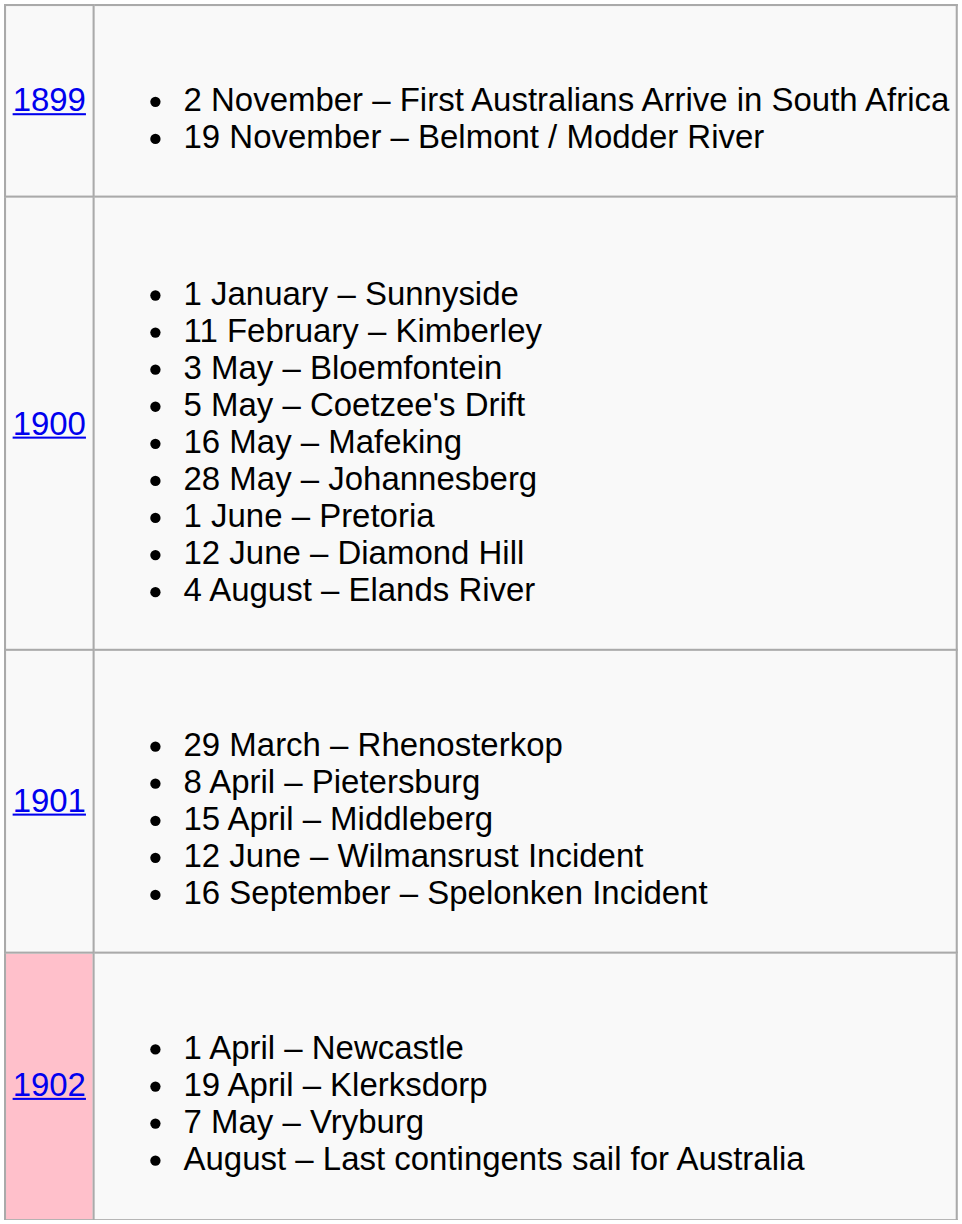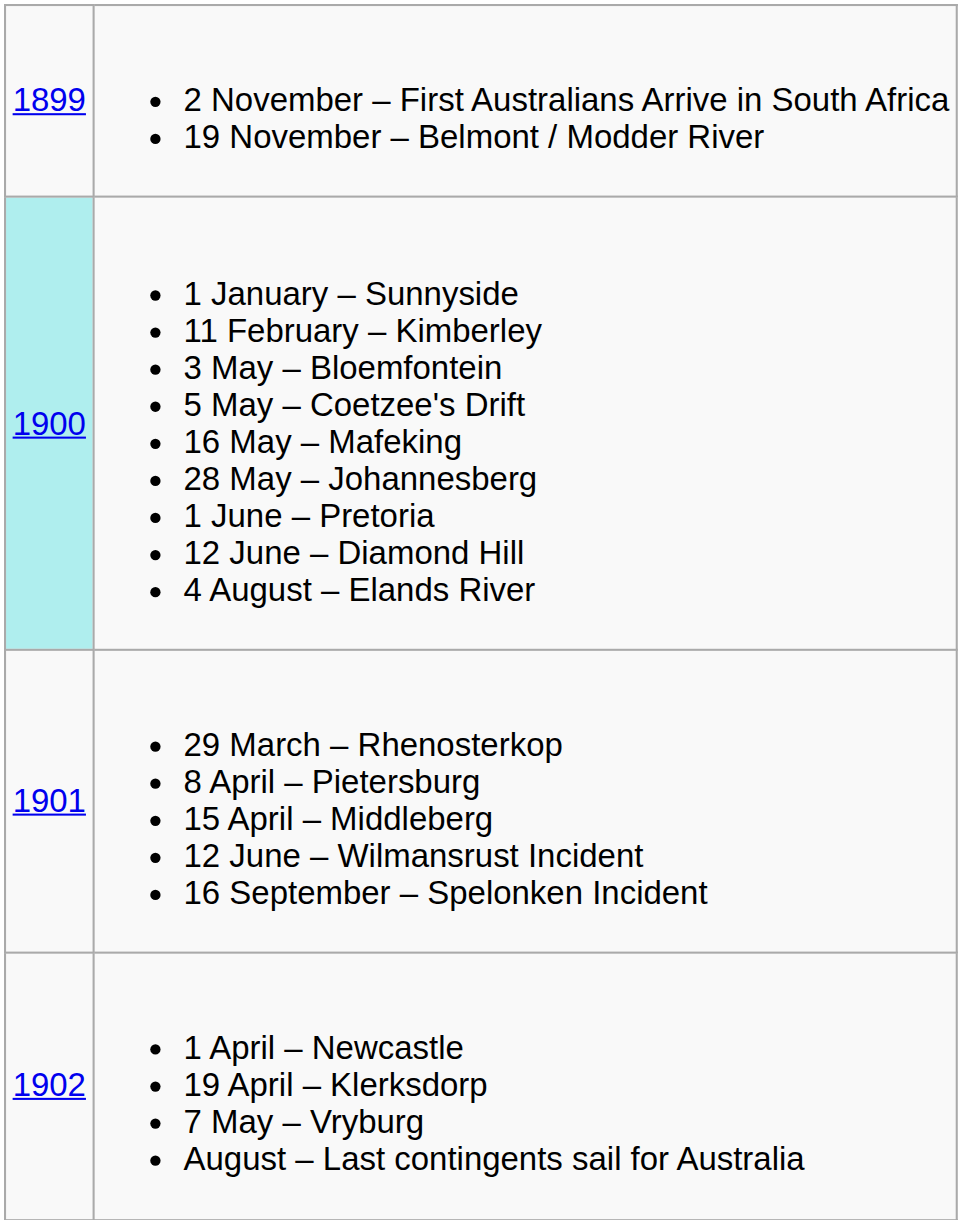row 2 | column 1: no background -> paleturquoise background
row 4 | column 1: pink background -> no background
